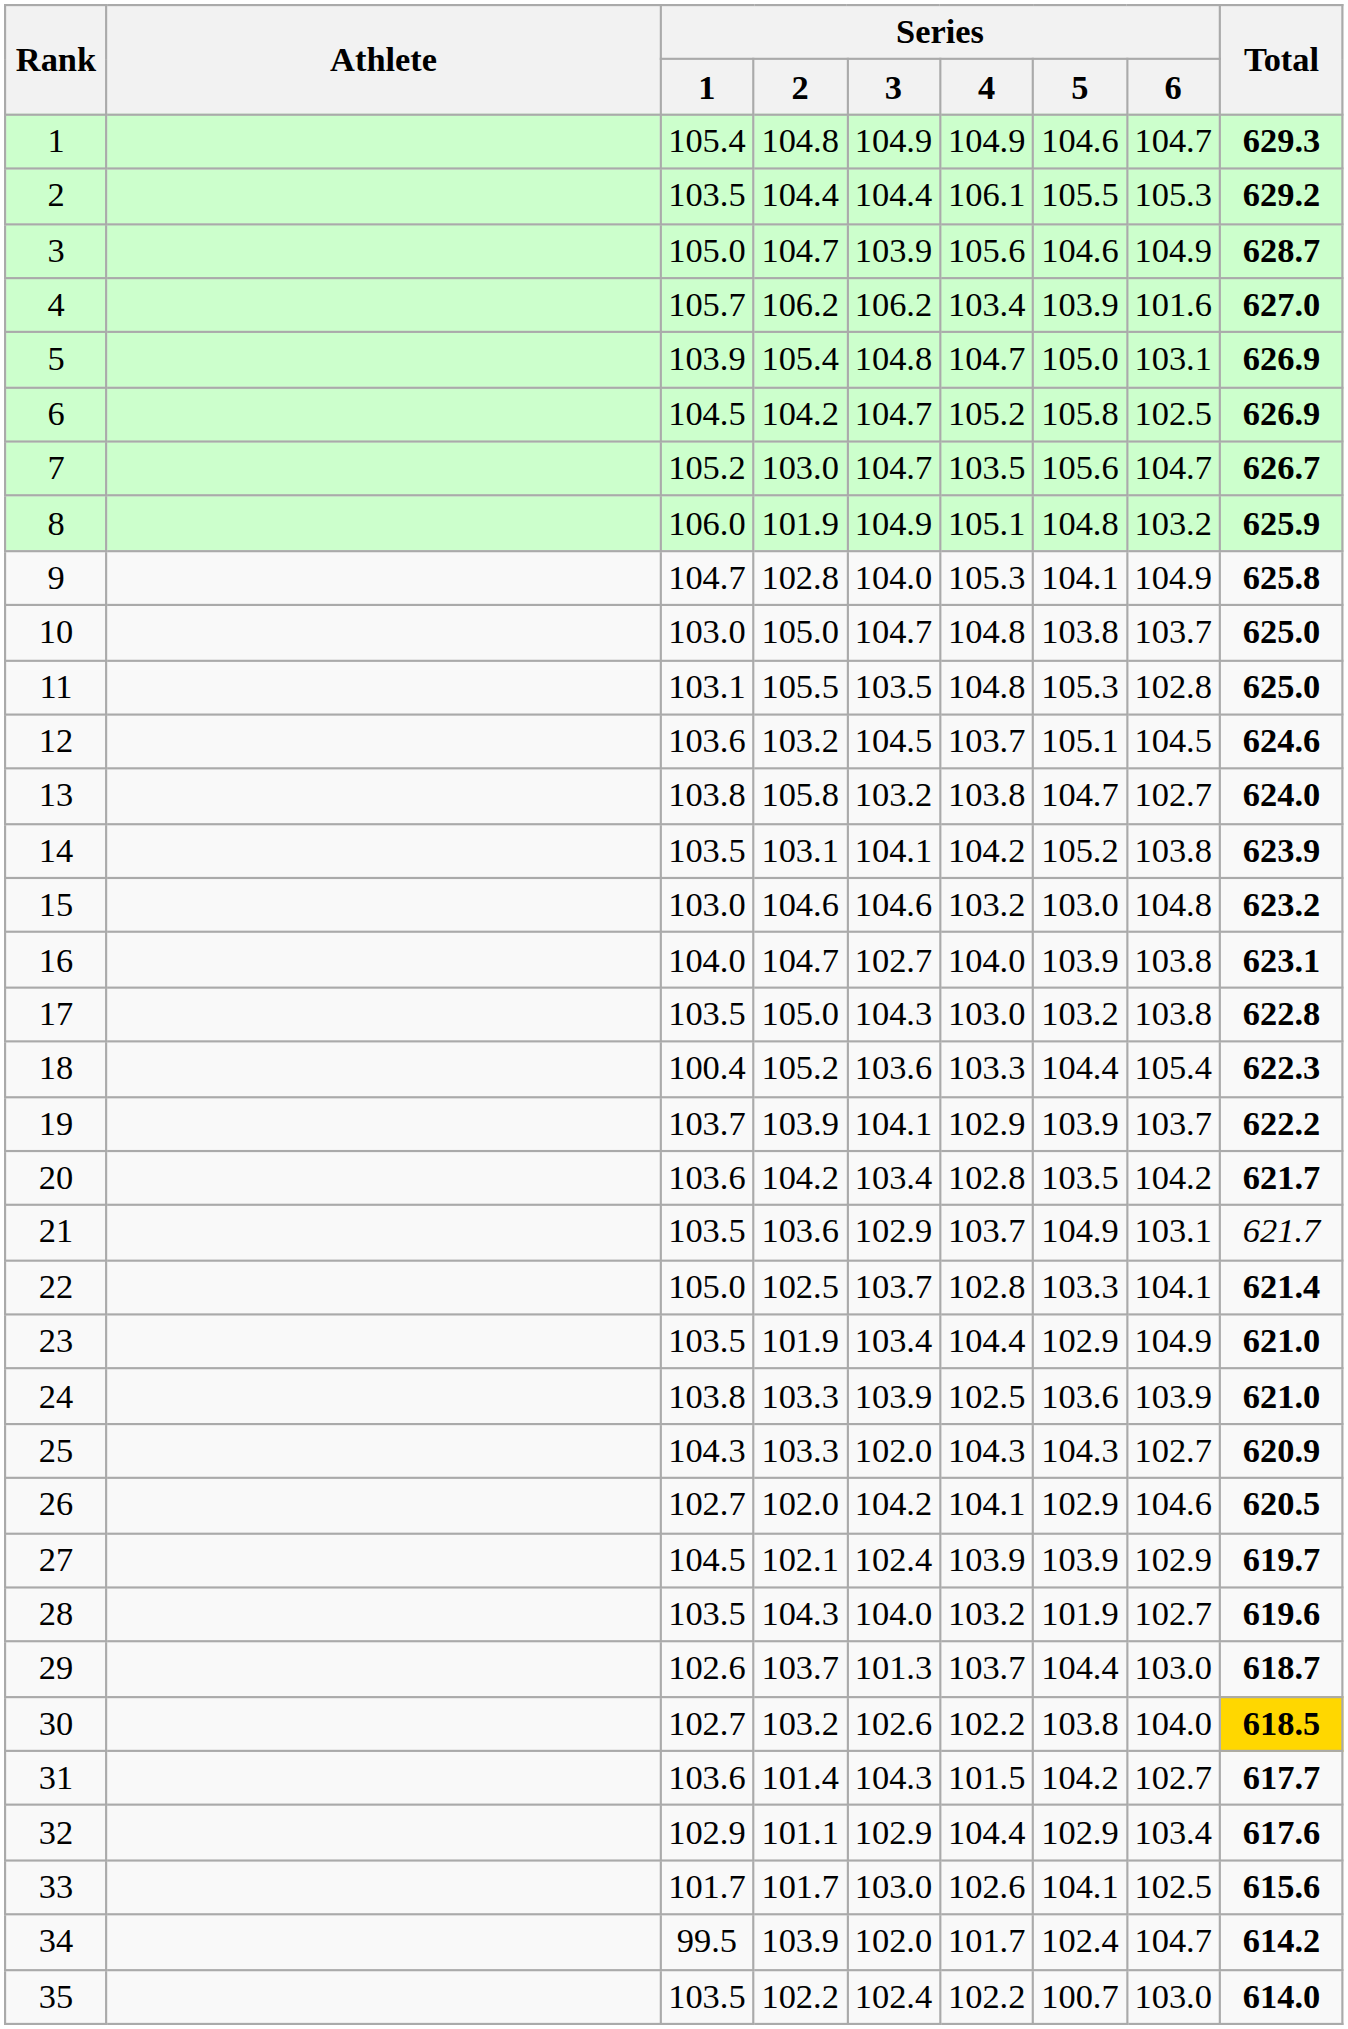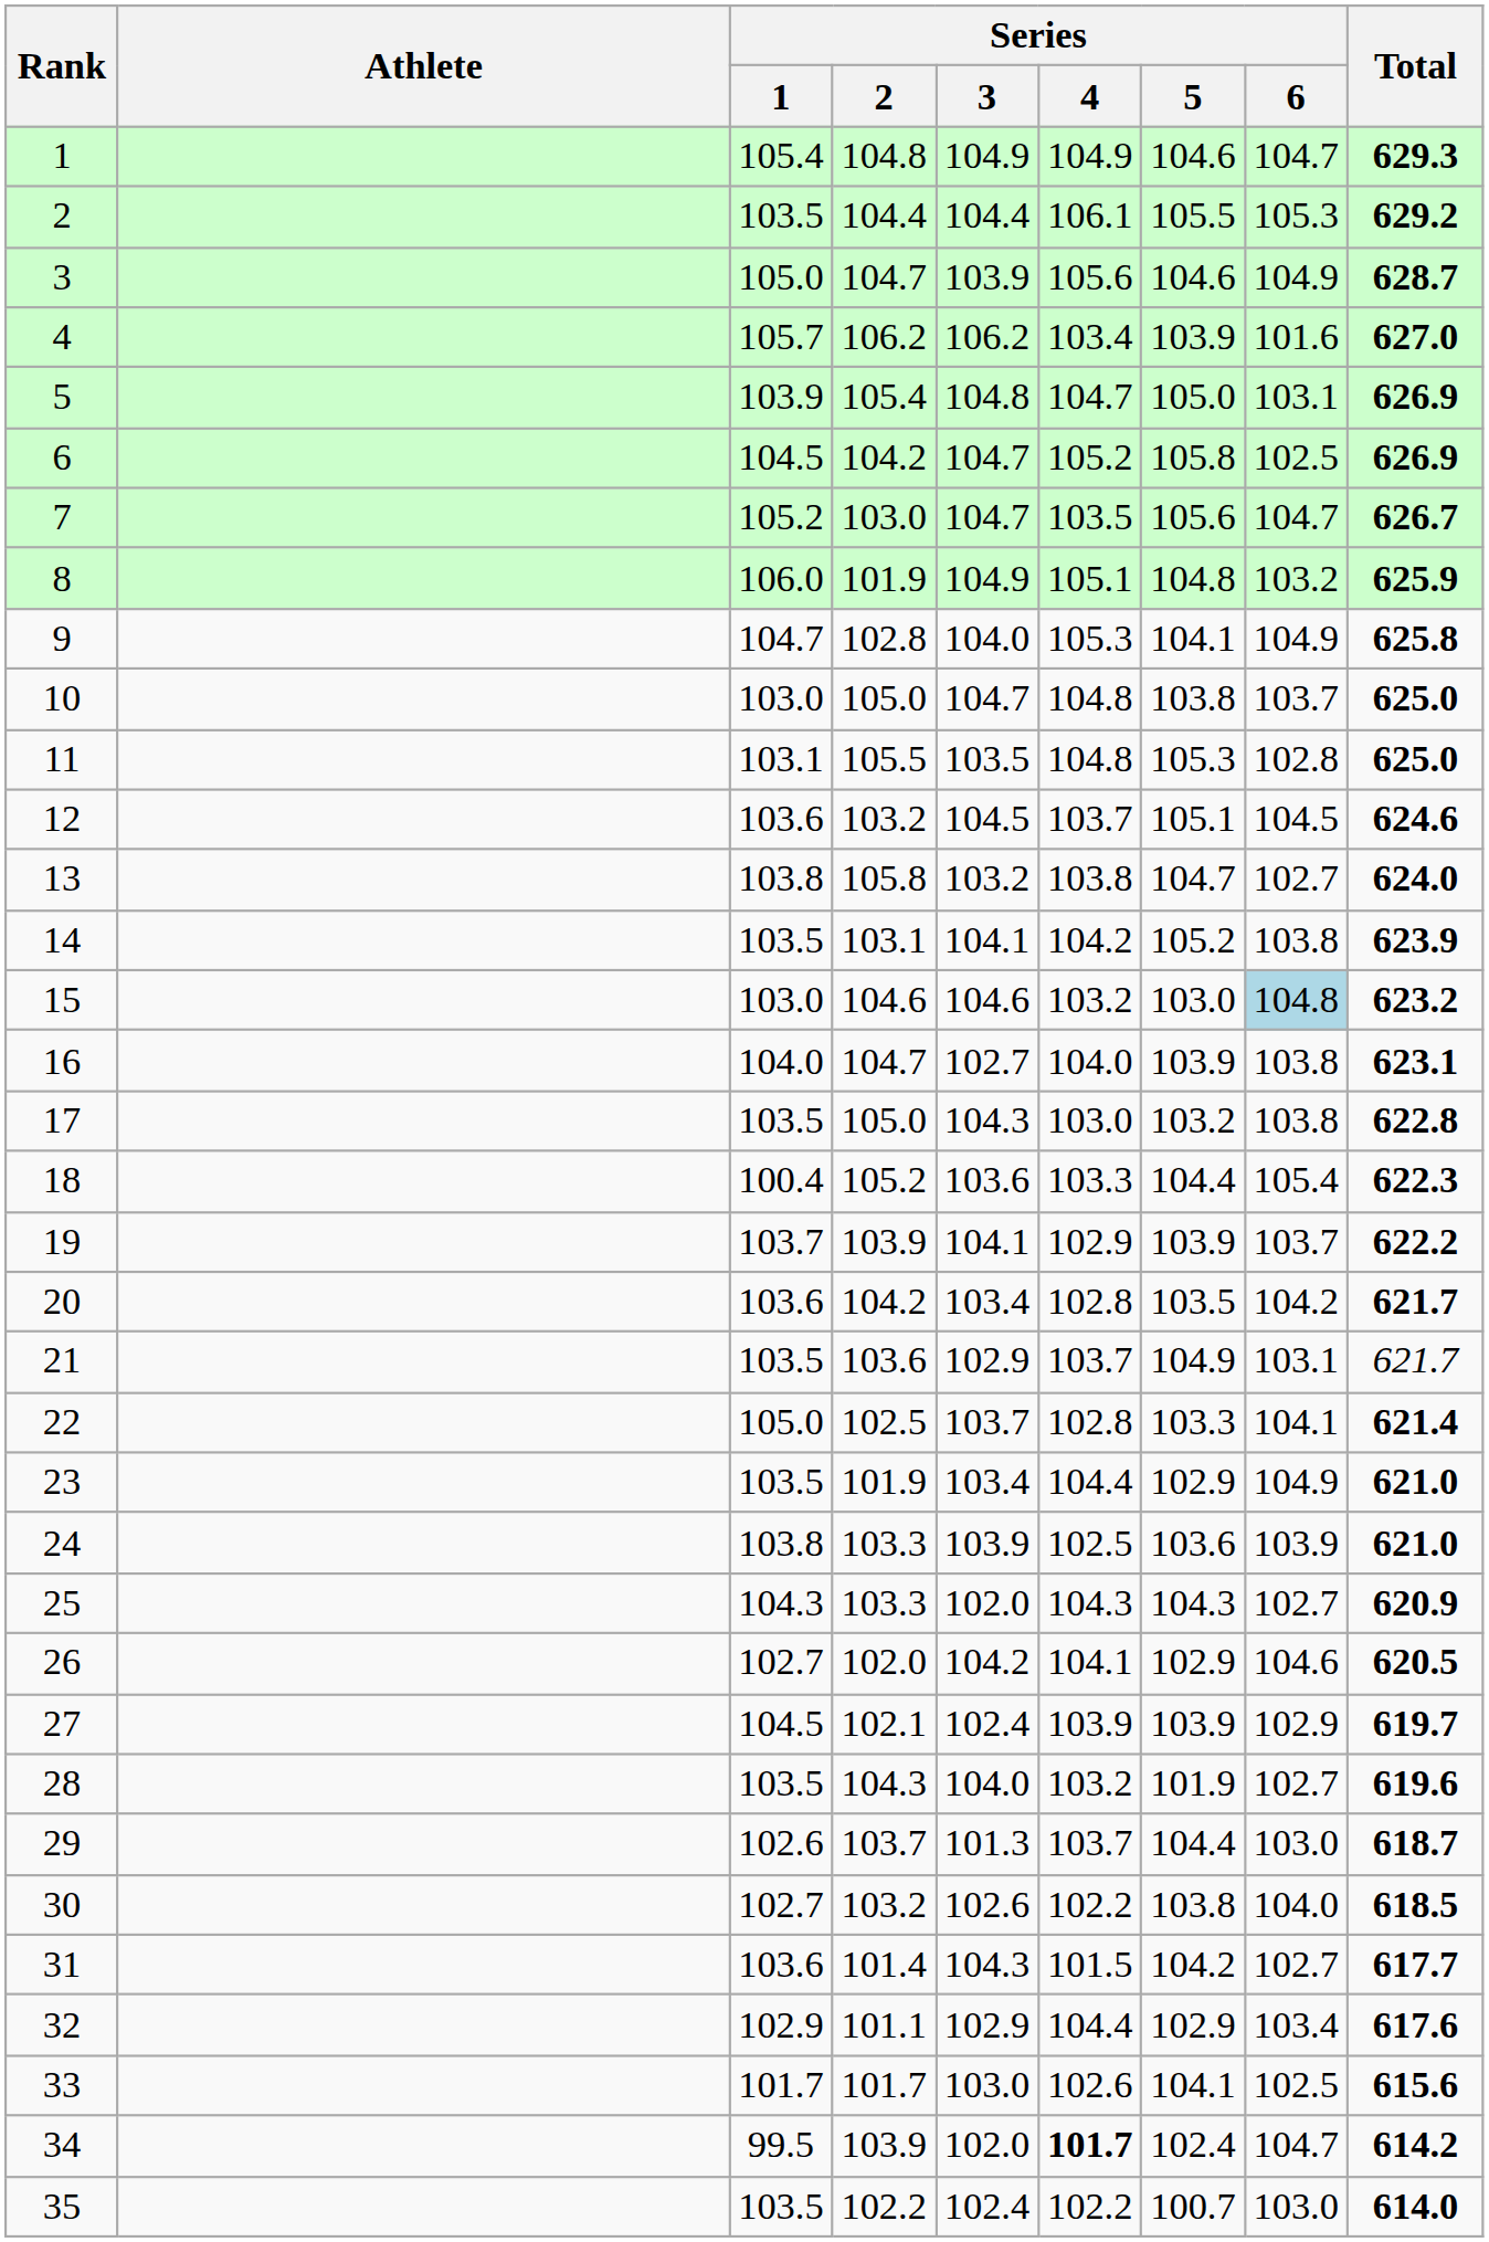15 | Series / 6: no background -> lightblue background
30 | Total: gold background -> no background
34 | Series / 4: normal -> bold
